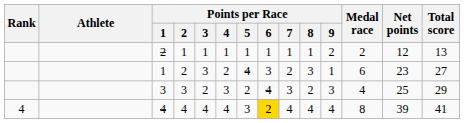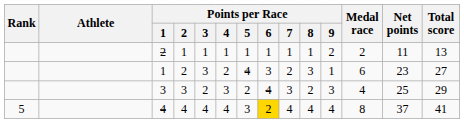row 3 | Net points: 12 -> 11
row 6 | Rank: 4 -> 5
row 6 | Net points: 39 -> 37
